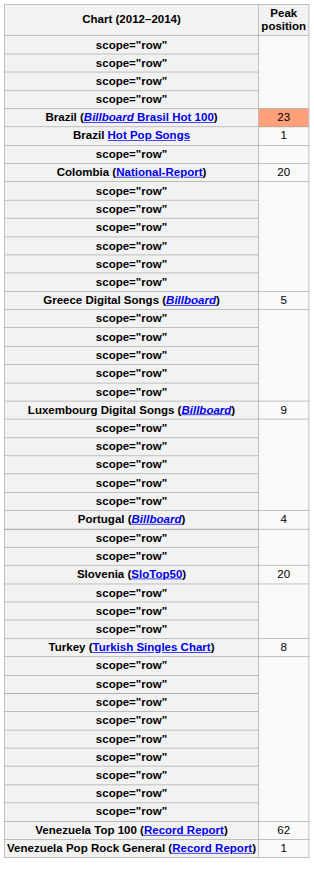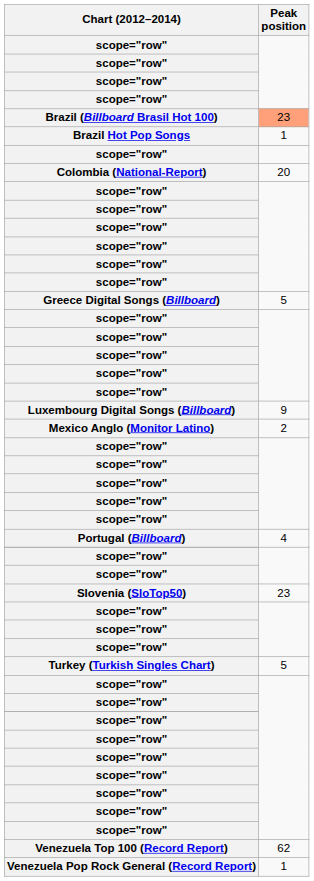+ row: Mexico Anglo (Monitor Latino) | 2
Slovenia (SloTop50) | Peak position: 20 -> 23
Turkey (Turkish Singles Chart) | Peak position: 8 -> 5
